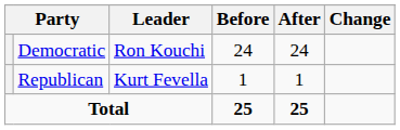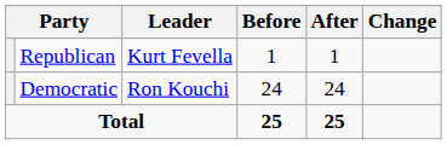rows swapped: Democratic <-> Republican
